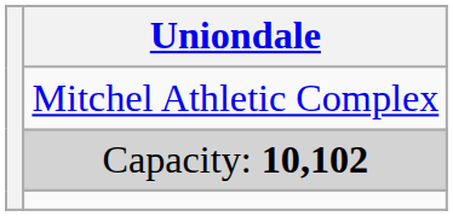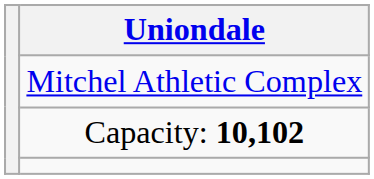Capacity: 10,102 | Uniondale: lightgrey background -> no background
